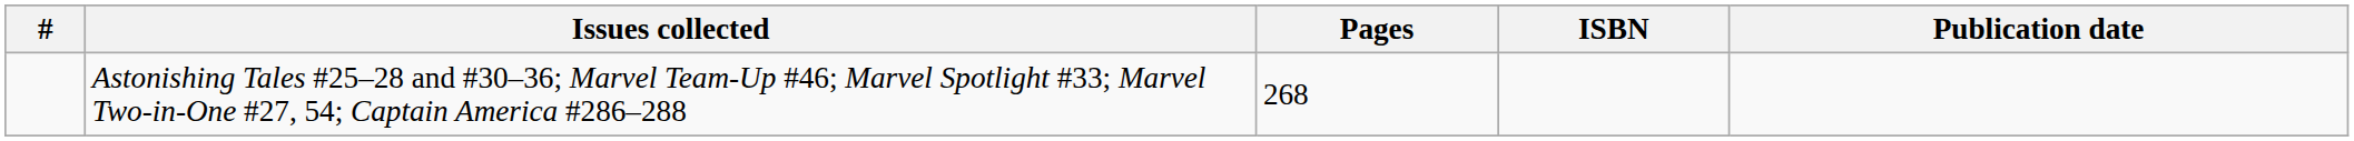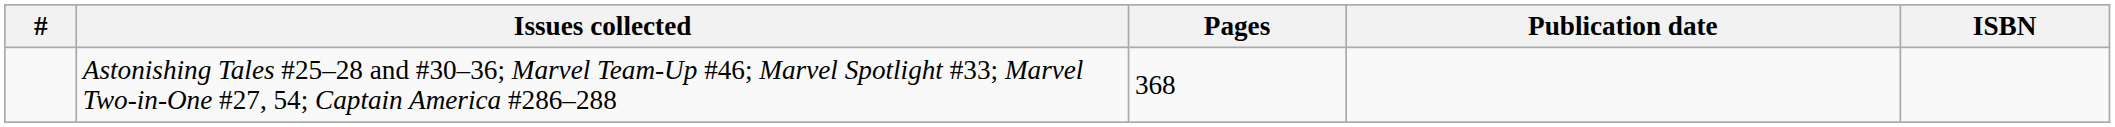columns swapped: Publication date <-> ISBN
row 2 | Pages: 268 -> 368
